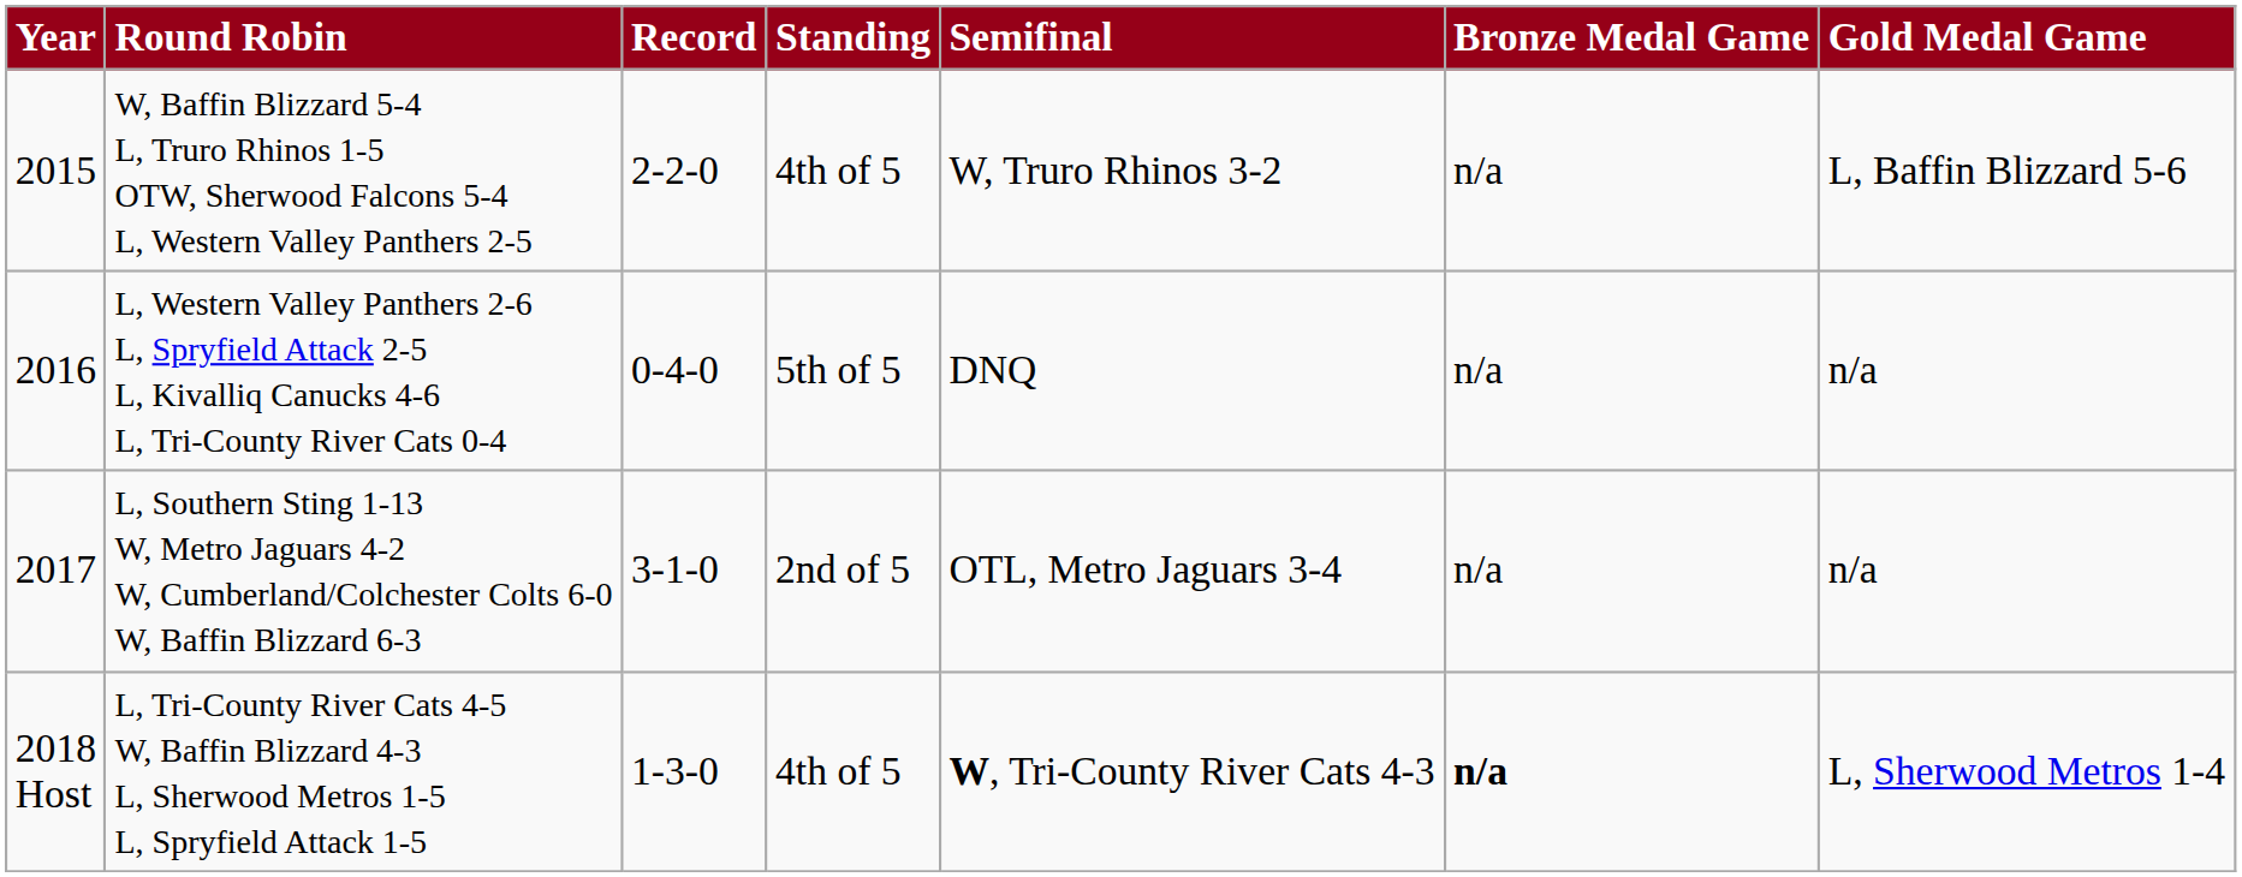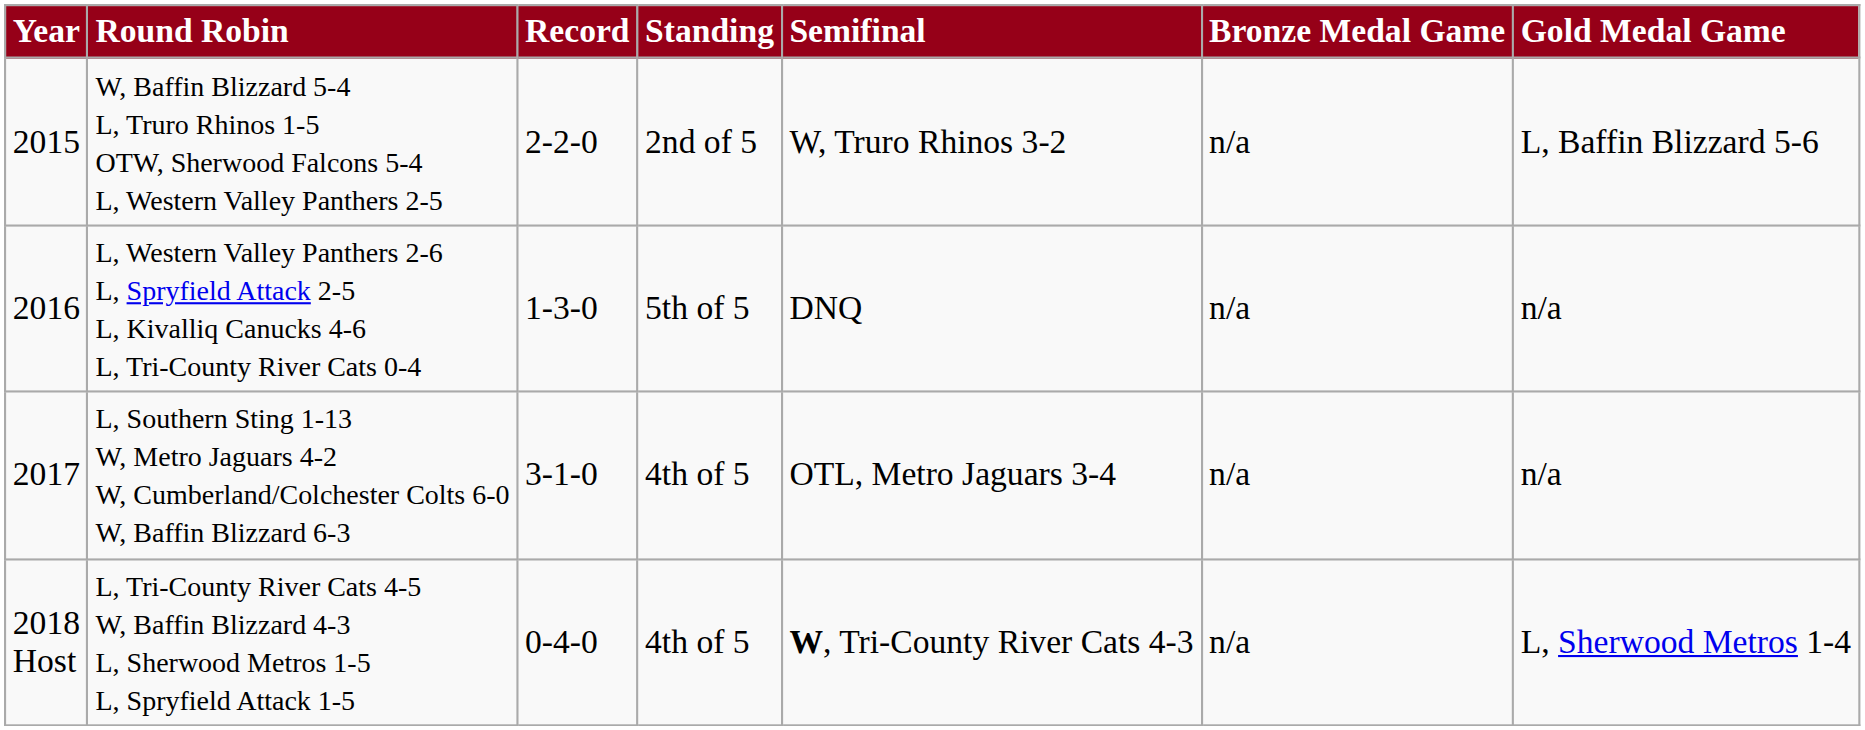row 2 | column 4: 4th of 5 -> 2nd of 5
row 3 | column 3: 0-4-0 -> 1-3-0
row 4 | column 4: 2nd of 5 -> 4th of 5
row 5 | column 3: 1-3-0 -> 0-4-0
row 5 | column 6: bold -> normal
